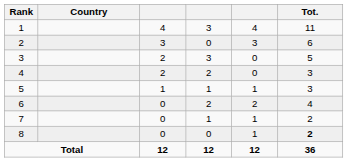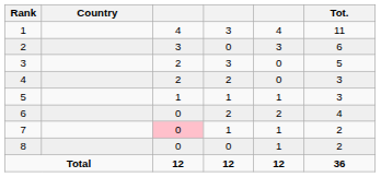7 | column 3: no background -> pink background
8 | Tot.: bold -> normal
